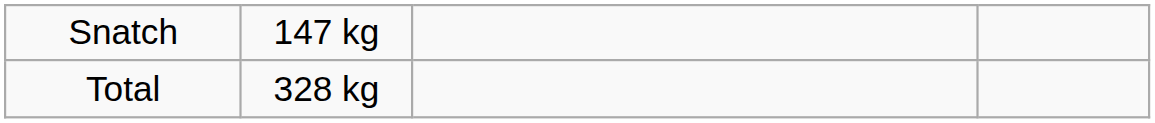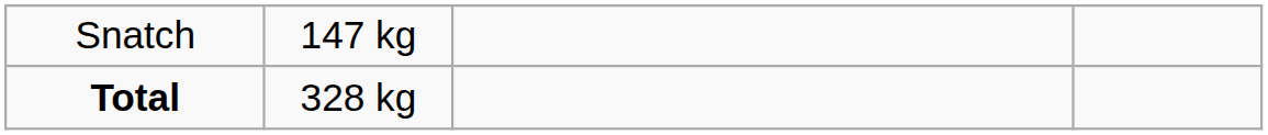row 2 | column 1: normal -> bold
